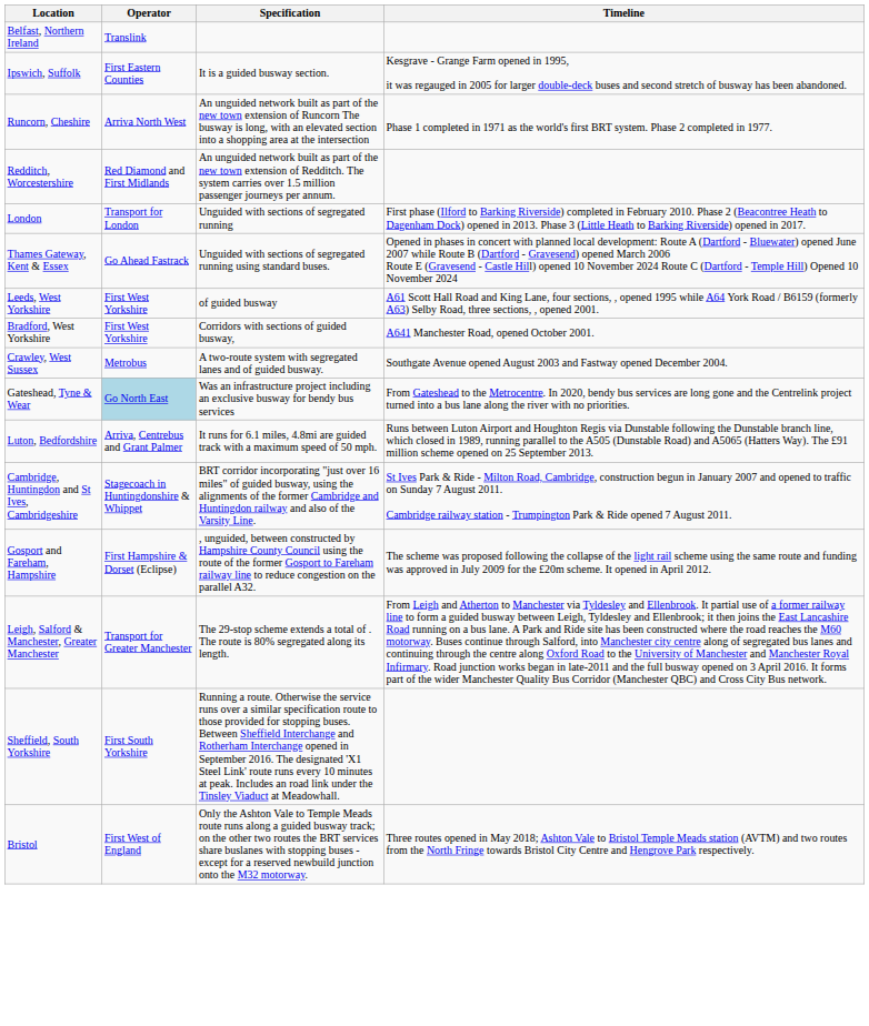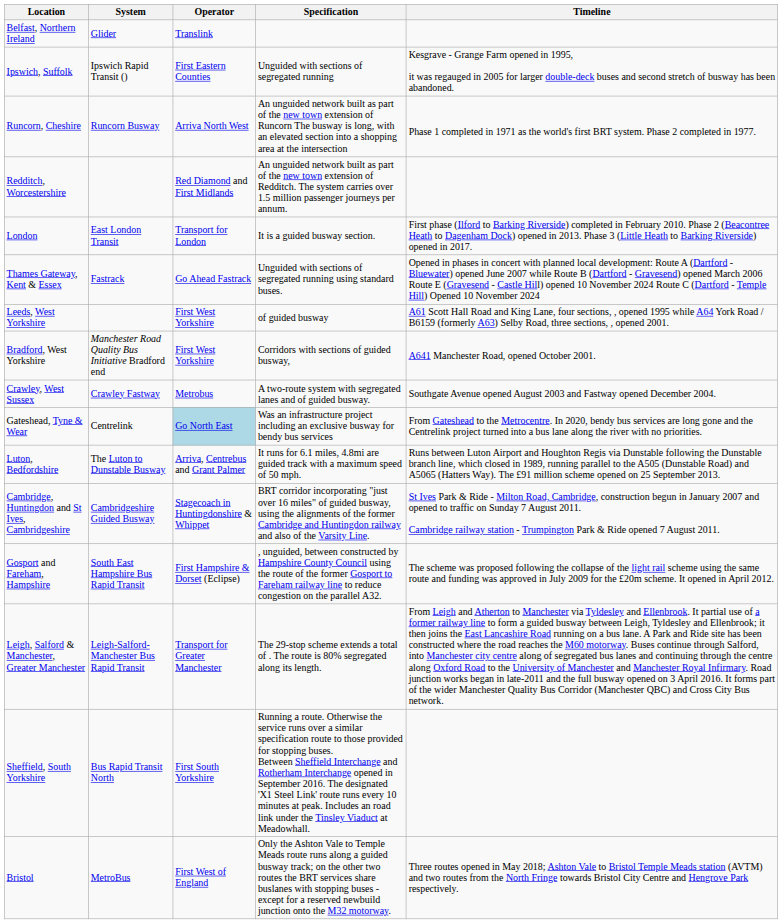+ column: System | Glider | Ipswich Rapid Transit () | Runcorn Busway | East London Transit | Fastrack | Manchester Road Quality Bus Initiative Bradford end | Crawley Fastway | Centrelink | The Luton to Dunstable Busway | Cambridgeshire Guided Busway | South East Hampshire Bus Rapid Transit | Leigh-Salford-Manchester Bus Rapid Transit | Bus Rapid Transit North | MetroBus
Ipswich, Suffolk | Specification: It is a guided busway section. -> Unguided with sections of segregated running
London | Specification: Unguided with sections of segregated running -> It is a guided busway section.
